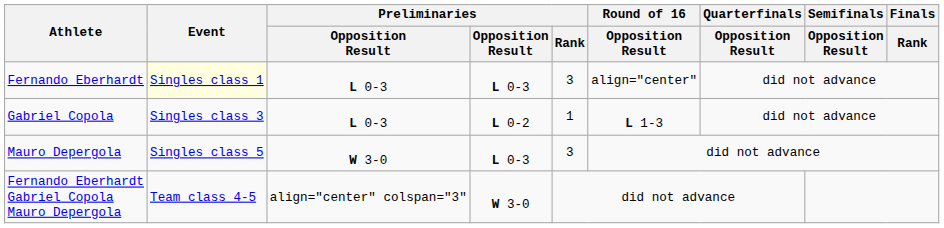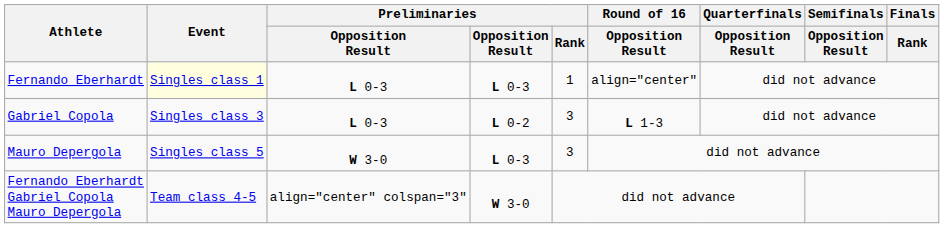Fernando Eberhardt | Preliminaries / Rank: 3 -> 1
Gabriel Copola | Preliminaries / Rank: 1 -> 3
